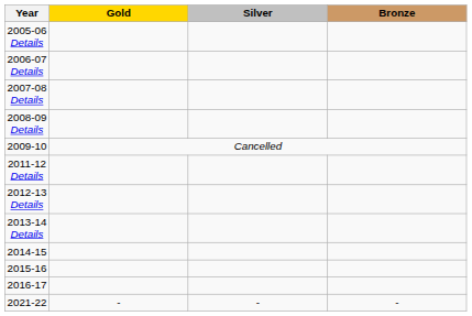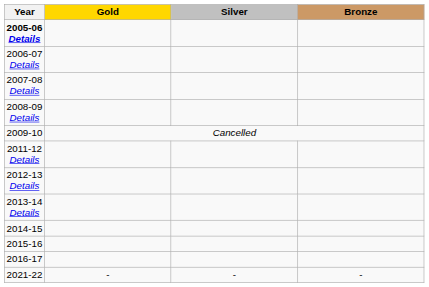2005-06 Details | Year: normal -> bold
